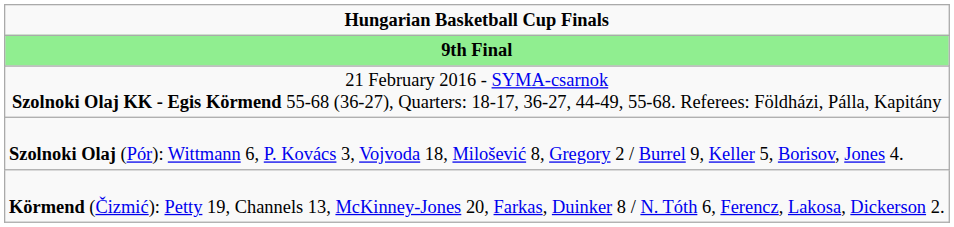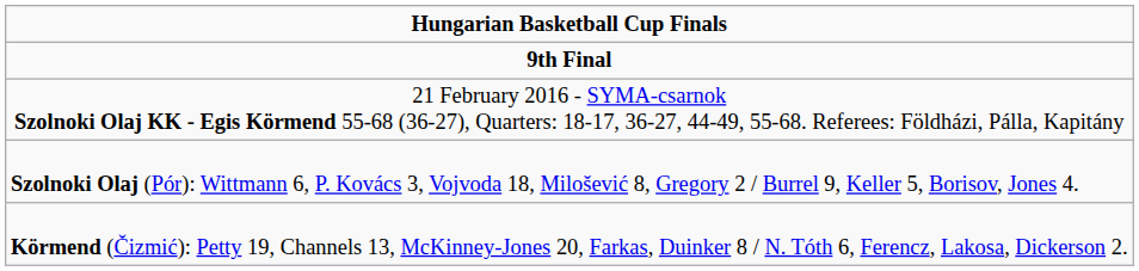row 2 | column 1: lightgreen background -> no background
